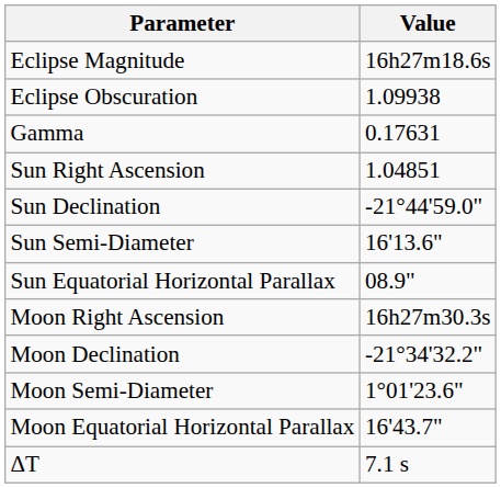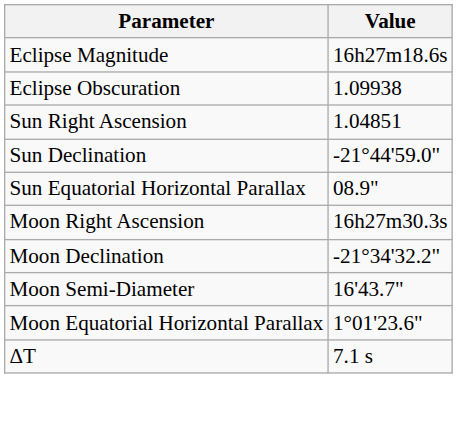- row: Gamma | 0.17631
- row: Sun Semi-Diameter | 16'13.6"
Moon Semi-Diameter | Value: 1°01'23.6" -> 16'43.7"
Moon Equatorial Horizontal Parallax | Value: 16'43.7" -> 1°01'23.6"
